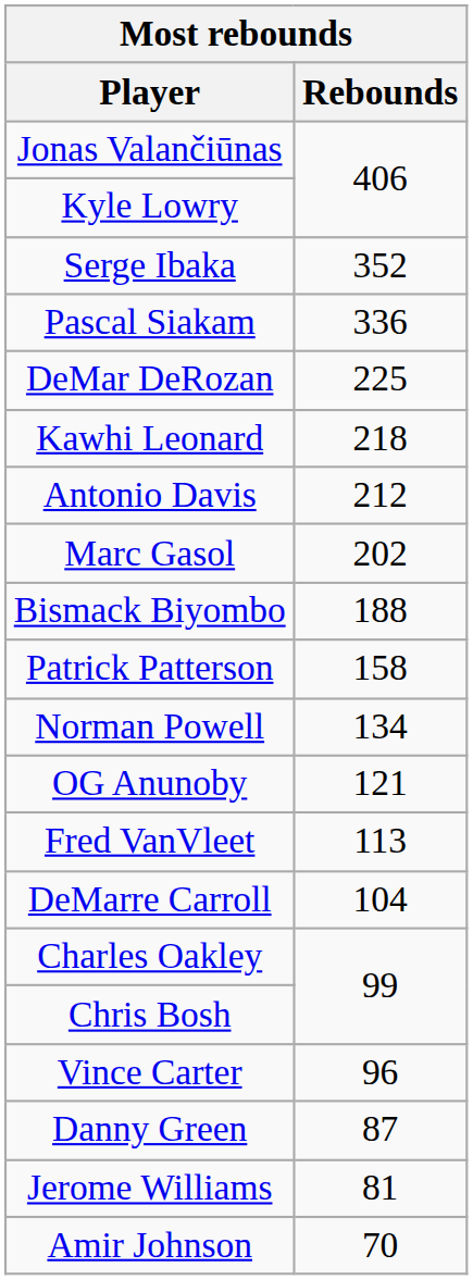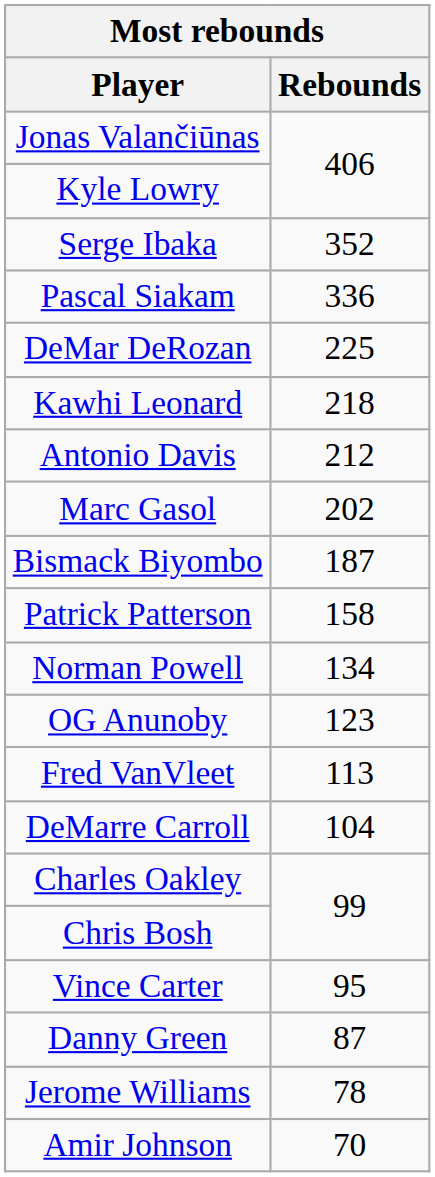Bismack Biyombo | Rebounds: 188 -> 187
OG Anunoby | Rebounds: 121 -> 123
Vince Carter | Rebounds: 96 -> 95
Jerome Williams | Rebounds: 81 -> 78
